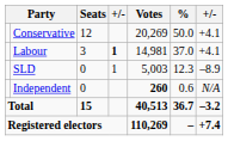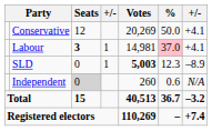Labour | Seats: normal -> bold
Labour | column 4: bold -> normal
Labour | %: no background -> pink background
SLD | Votes: normal -> bold
Independent | Seats: no background -> lightgrey background
Independent | Votes: bold -> normal
